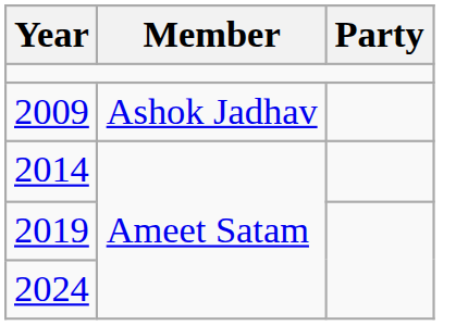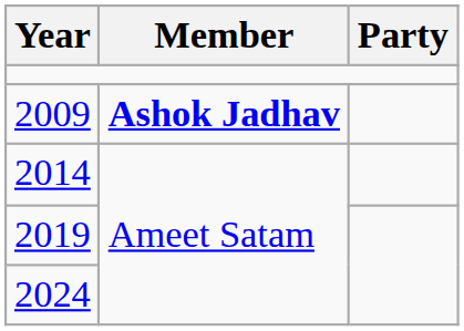2009 | Member: normal -> bold
